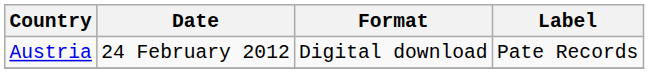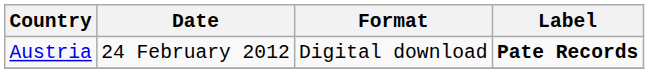Austria | Label: normal -> bold
